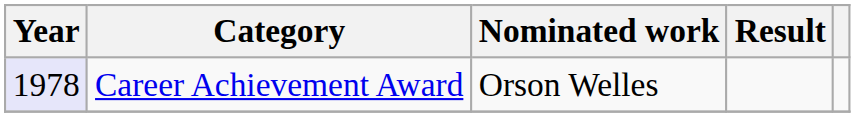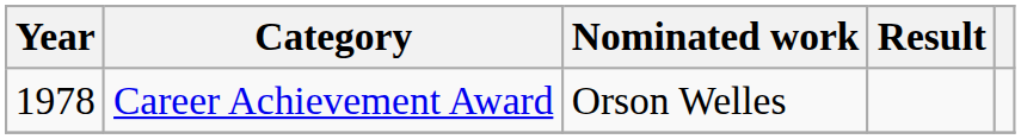row 2 | Year: lavender background -> no background
